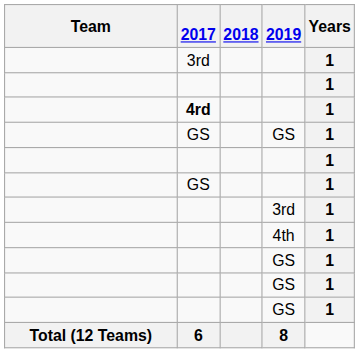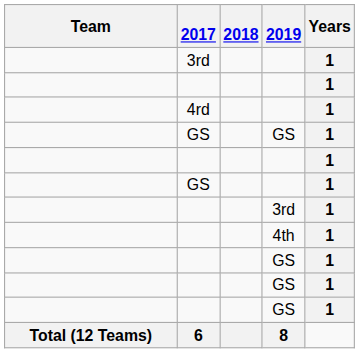4rd | 2017: bold -> normal
